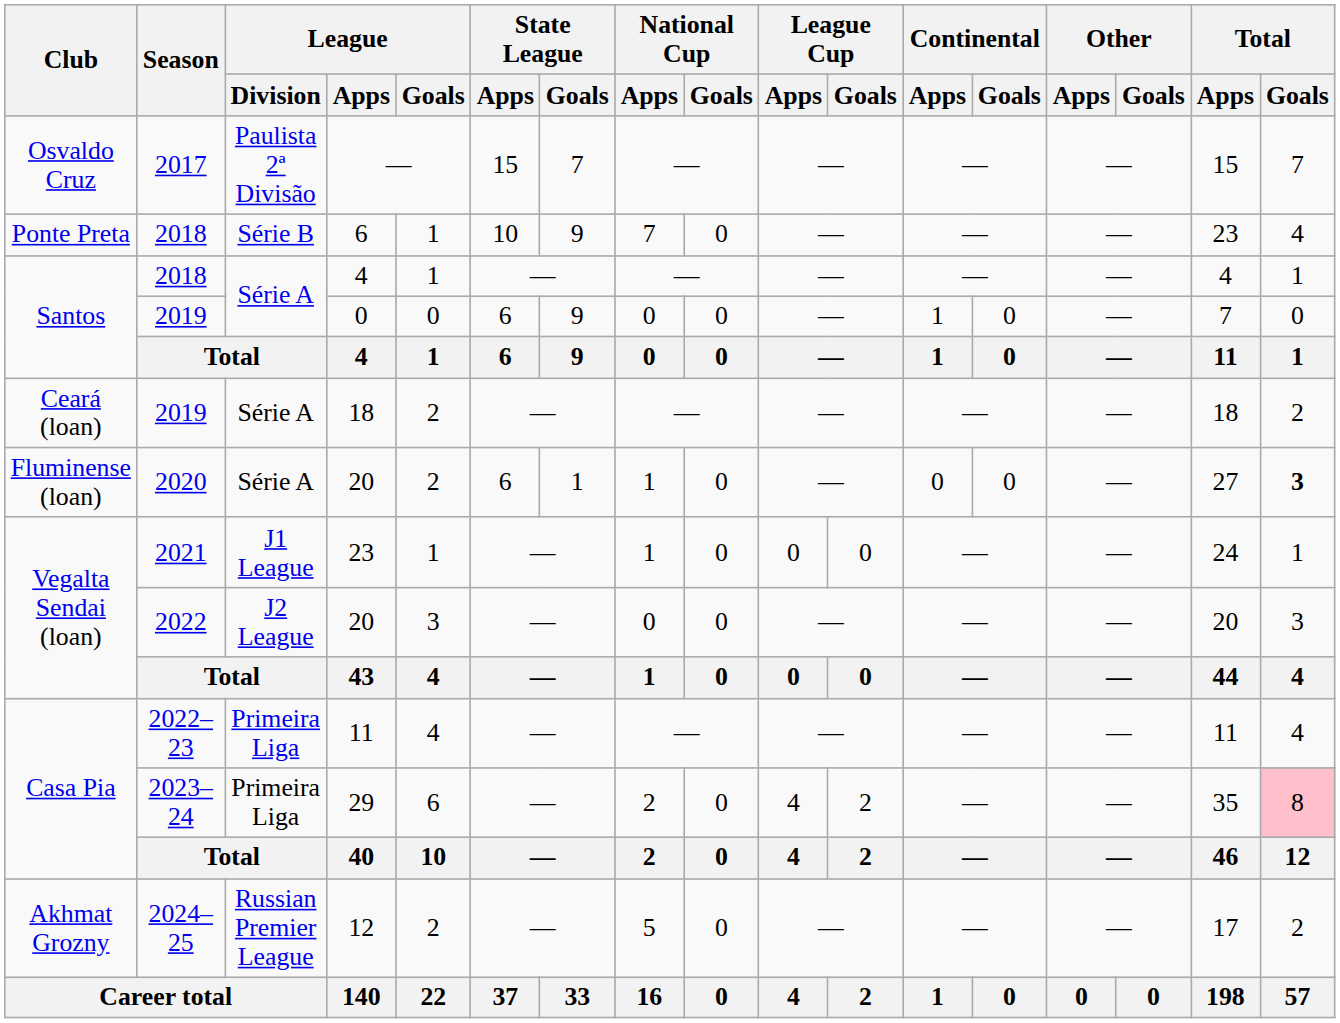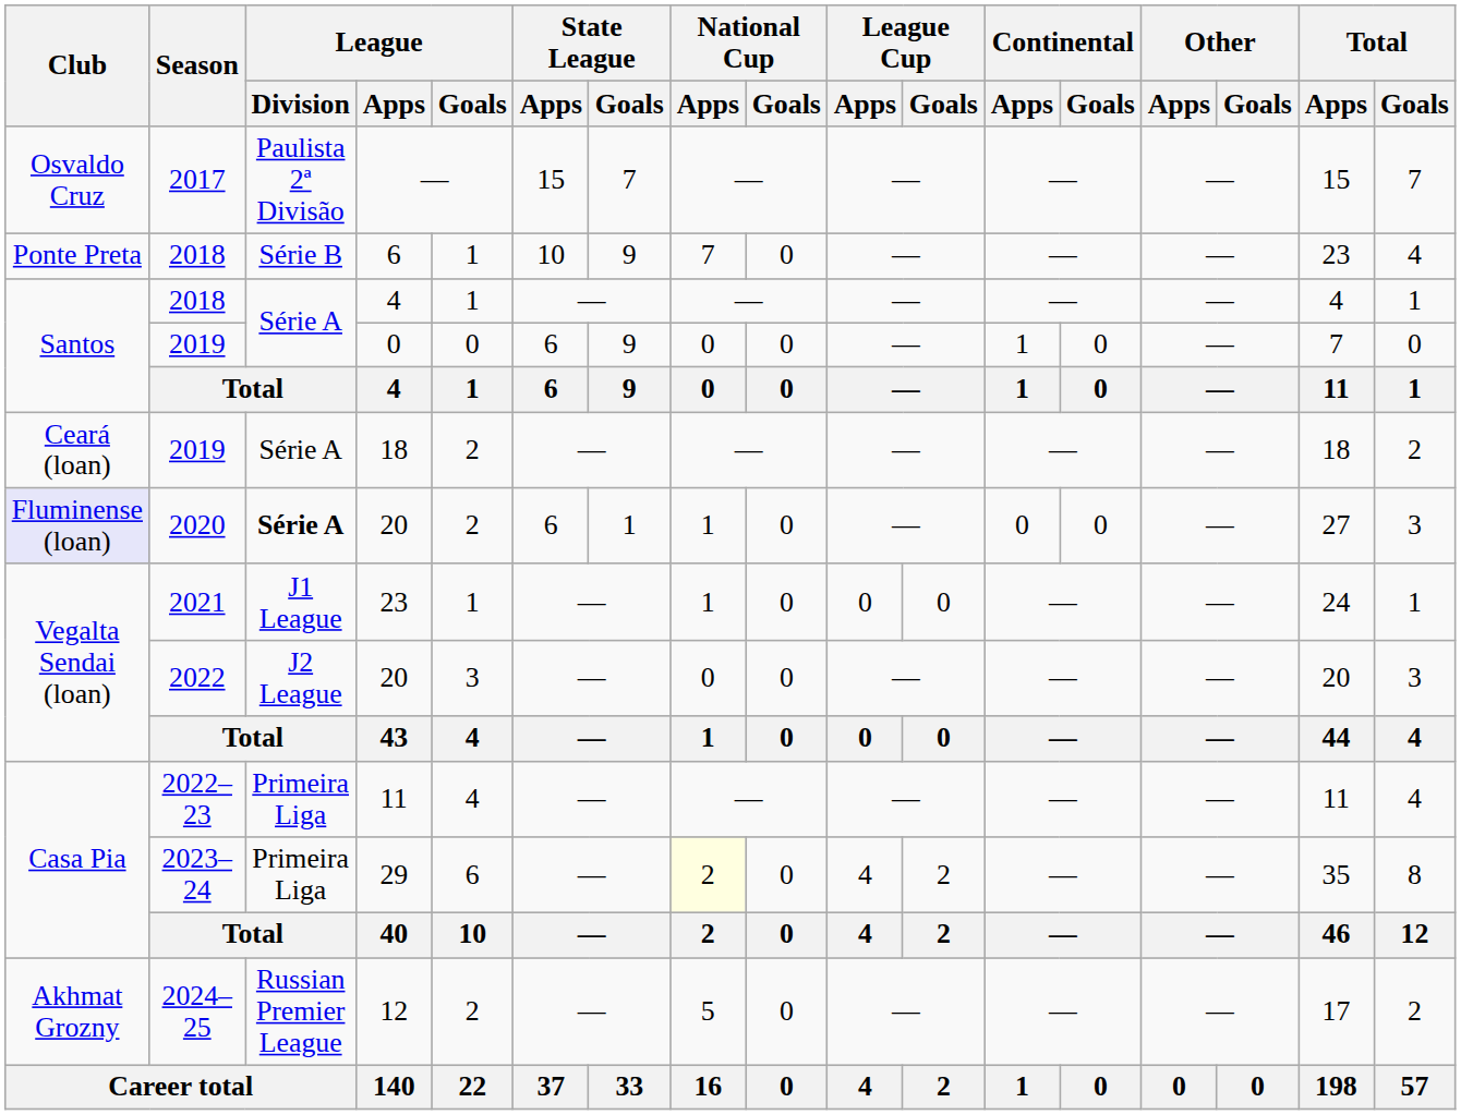2020 / 20 | Club: no background -> lavender background
2020 / 20 | League / Division: normal -> bold
2020 / 20 | Total / Goals: bold -> normal
29 | National Cup / Apps: no background -> lightyellow background
29 | Total / Goals: pink background -> no background
